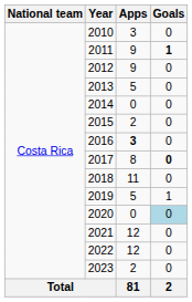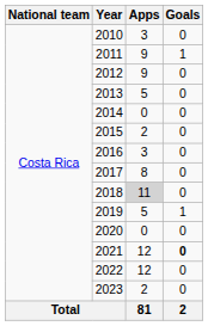2011 | Goals: bold -> normal
2016 | Apps: bold -> normal
2017 | Goals: bold -> normal
2018 | Apps: no background -> lightgrey background
2020 | Goals: lightblue background -> no background
2021 | Goals: normal -> bold
